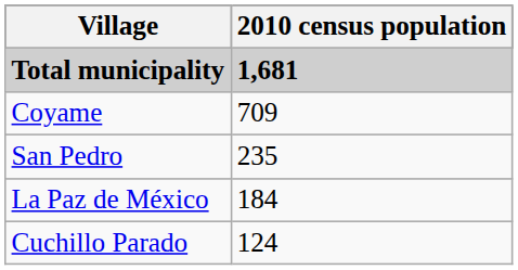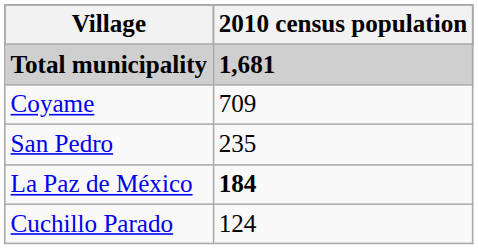La Paz de México | 2010 census population: normal -> bold
